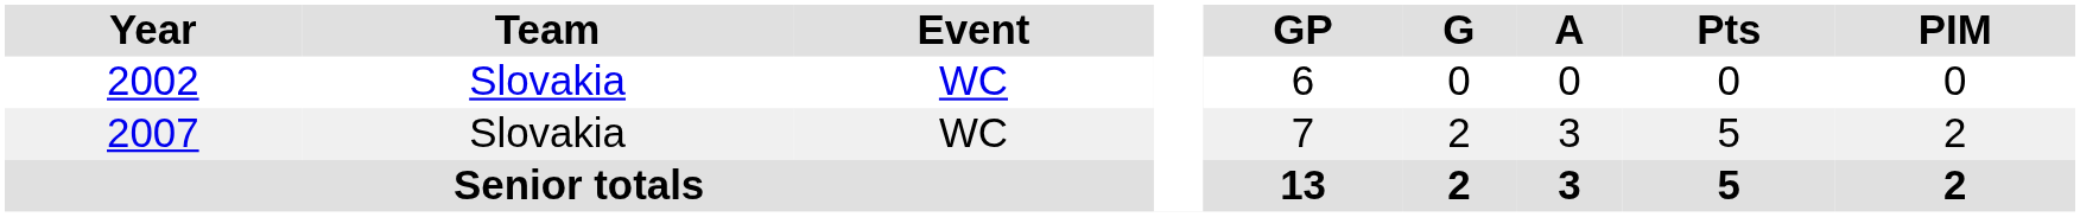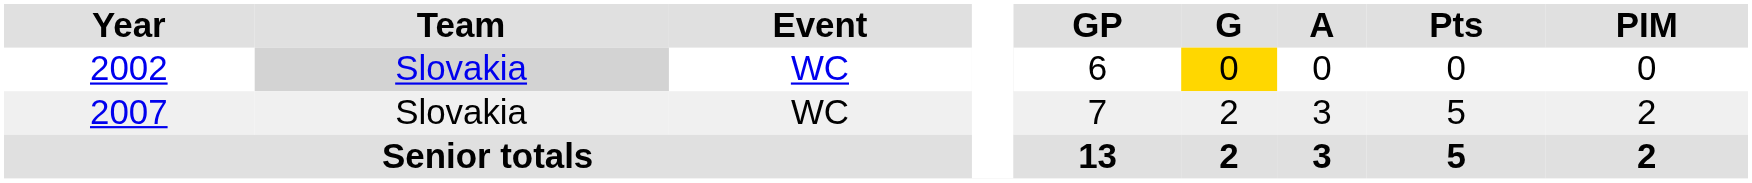2002 | Team: no background -> lightgrey background
2002 | G: no background -> gold background
